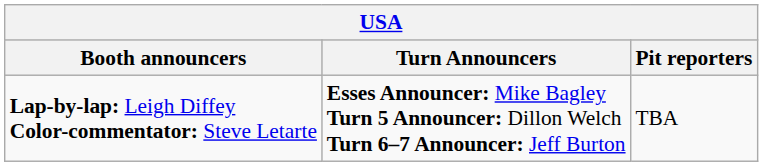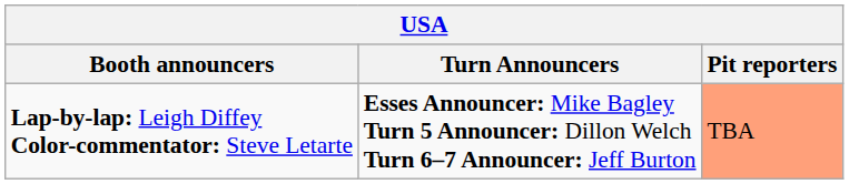Lap-by-lap: Leigh Diffey Color-commentator: Steve Letarte | Pit reporters: no background -> lightsalmon background
